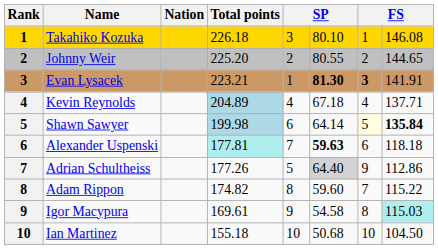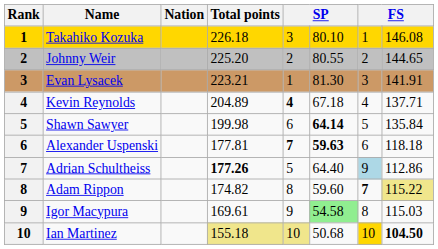Evan Lysacek | column 6: bold -> normal
Evan Lysacek | column 7: bold -> normal
Kevin Reynolds | Total points: lightblue background -> no background
Kevin Reynolds | column 5: normal -> bold
Shawn Sawyer | Total points: lightblue background -> no background
Shawn Sawyer | column 6: normal -> bold
Shawn Sawyer | column 7: lightyellow background -> no background
Shawn Sawyer | column 8: bold -> normal
Alexander Uspenski | Total points: paleturquoise background -> no background
Alexander Uspenski | column 5: normal -> bold
Adrian Schultheiss | Total points: normal -> bold
Adrian Schultheiss | column 6: lightgrey background -> no background
Adrian Schultheiss | column 7: no background -> lightblue background
Adam Rippon | column 7: normal -> bold
Adam Rippon | column 8: no background -> khaki background
Igor Macypura | column 6: no background -> lightgreen background
Igor Macypura | column 8: paleturquoise background -> no background
Ian Martinez | Total points: no background -> khaki background
Ian Martinez | column 5: no background -> khaki background
Ian Martinez | column 7: no background -> gold background
Ian Martinez | column 8: normal -> bold
